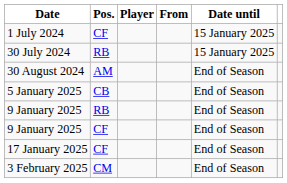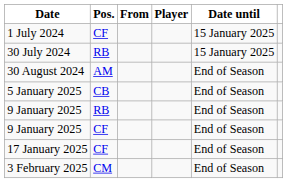columns swapped: Player <-> From
